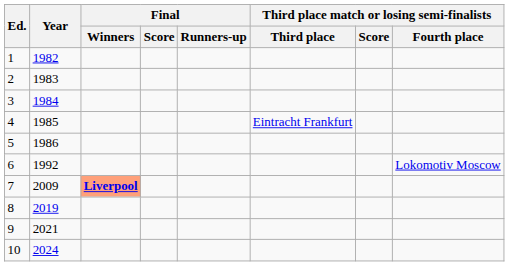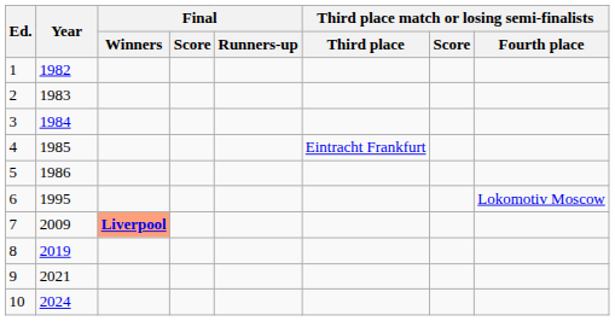6 | Year: 1992 -> 1995
